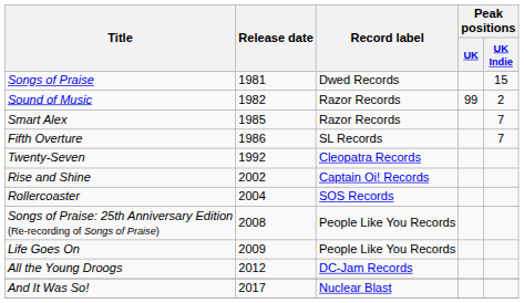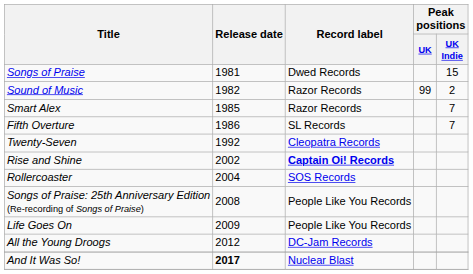Rise and Shine | Record label: normal -> bold
And It Was So! | Release date: normal -> bold
